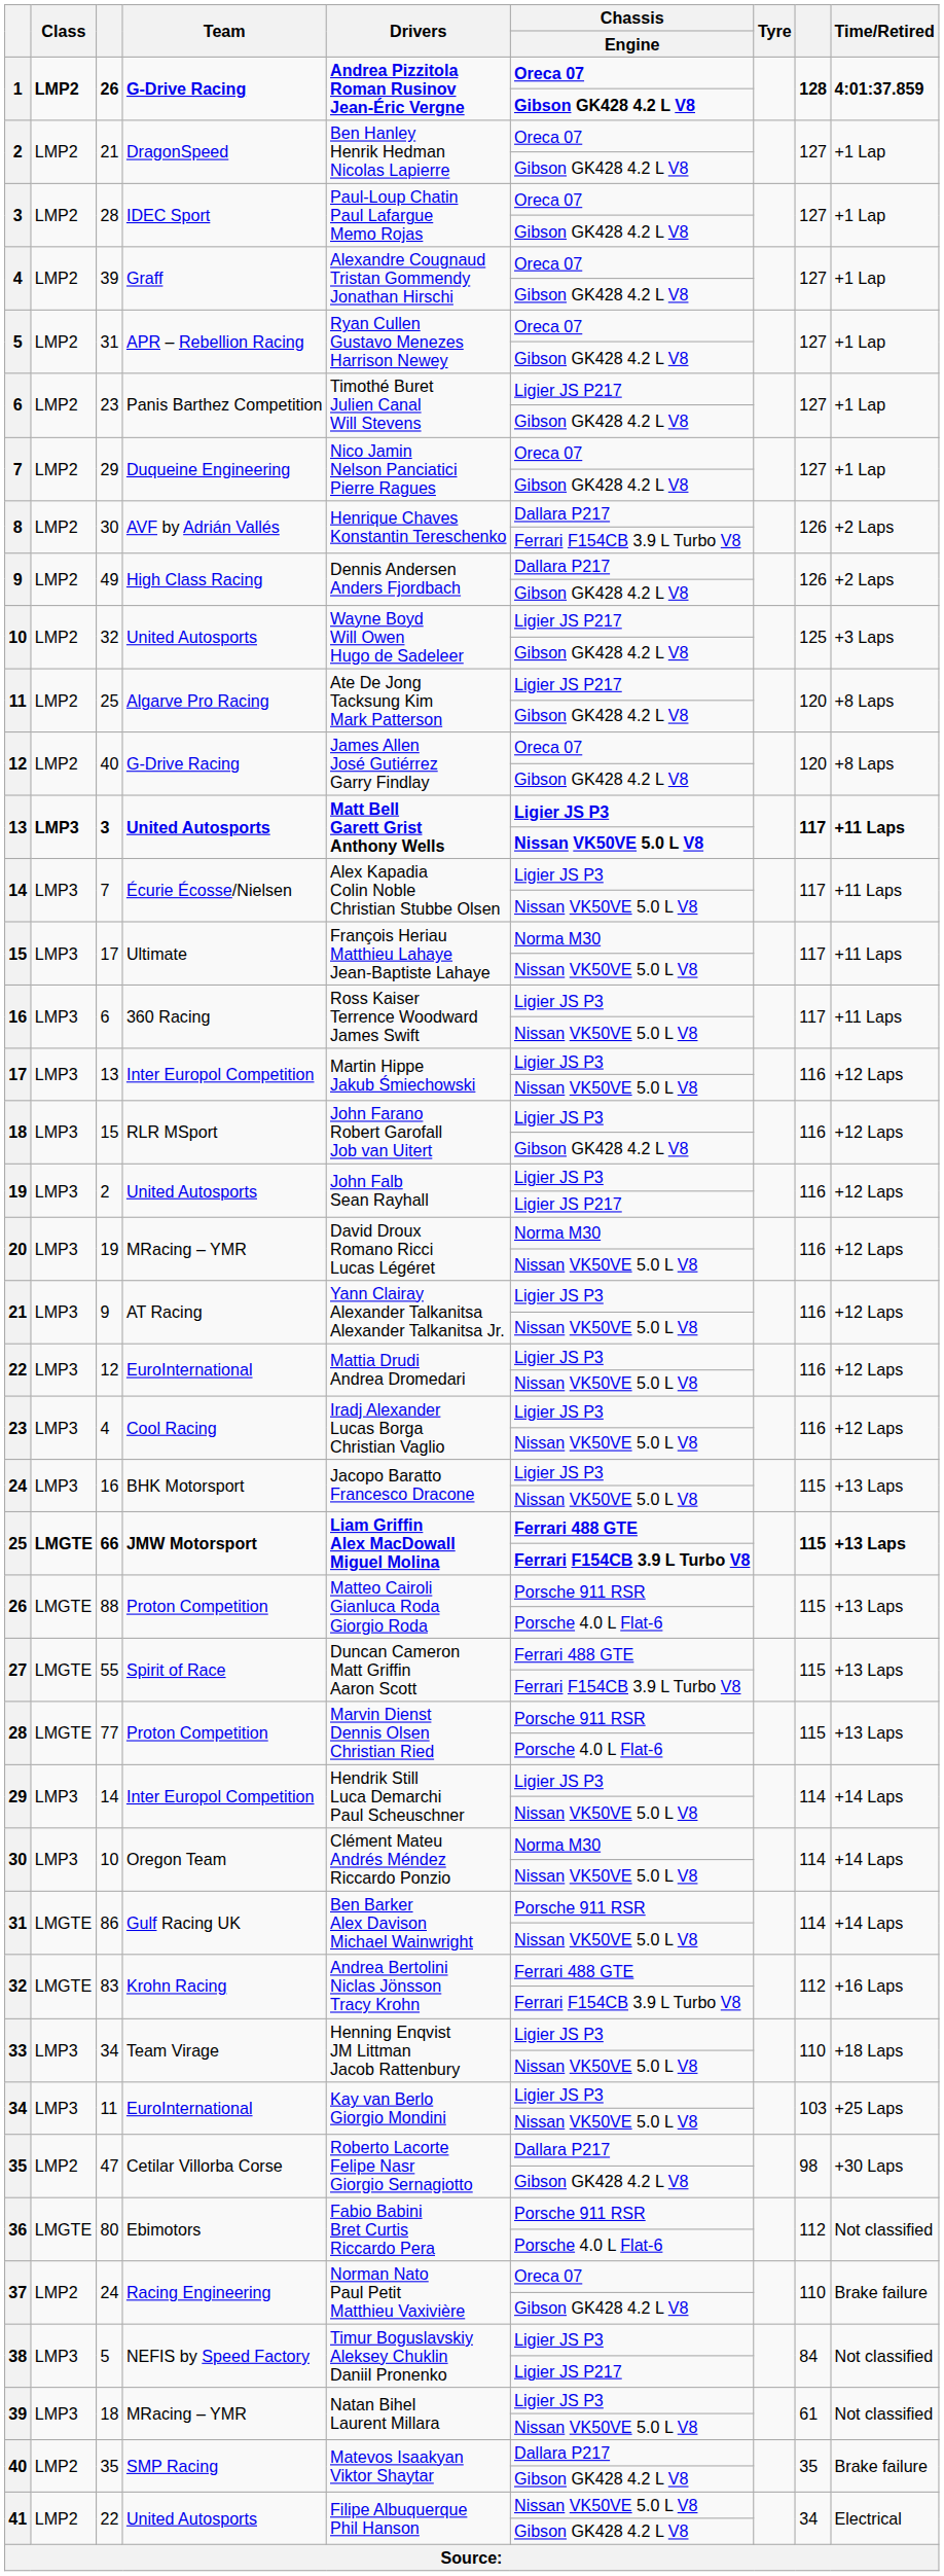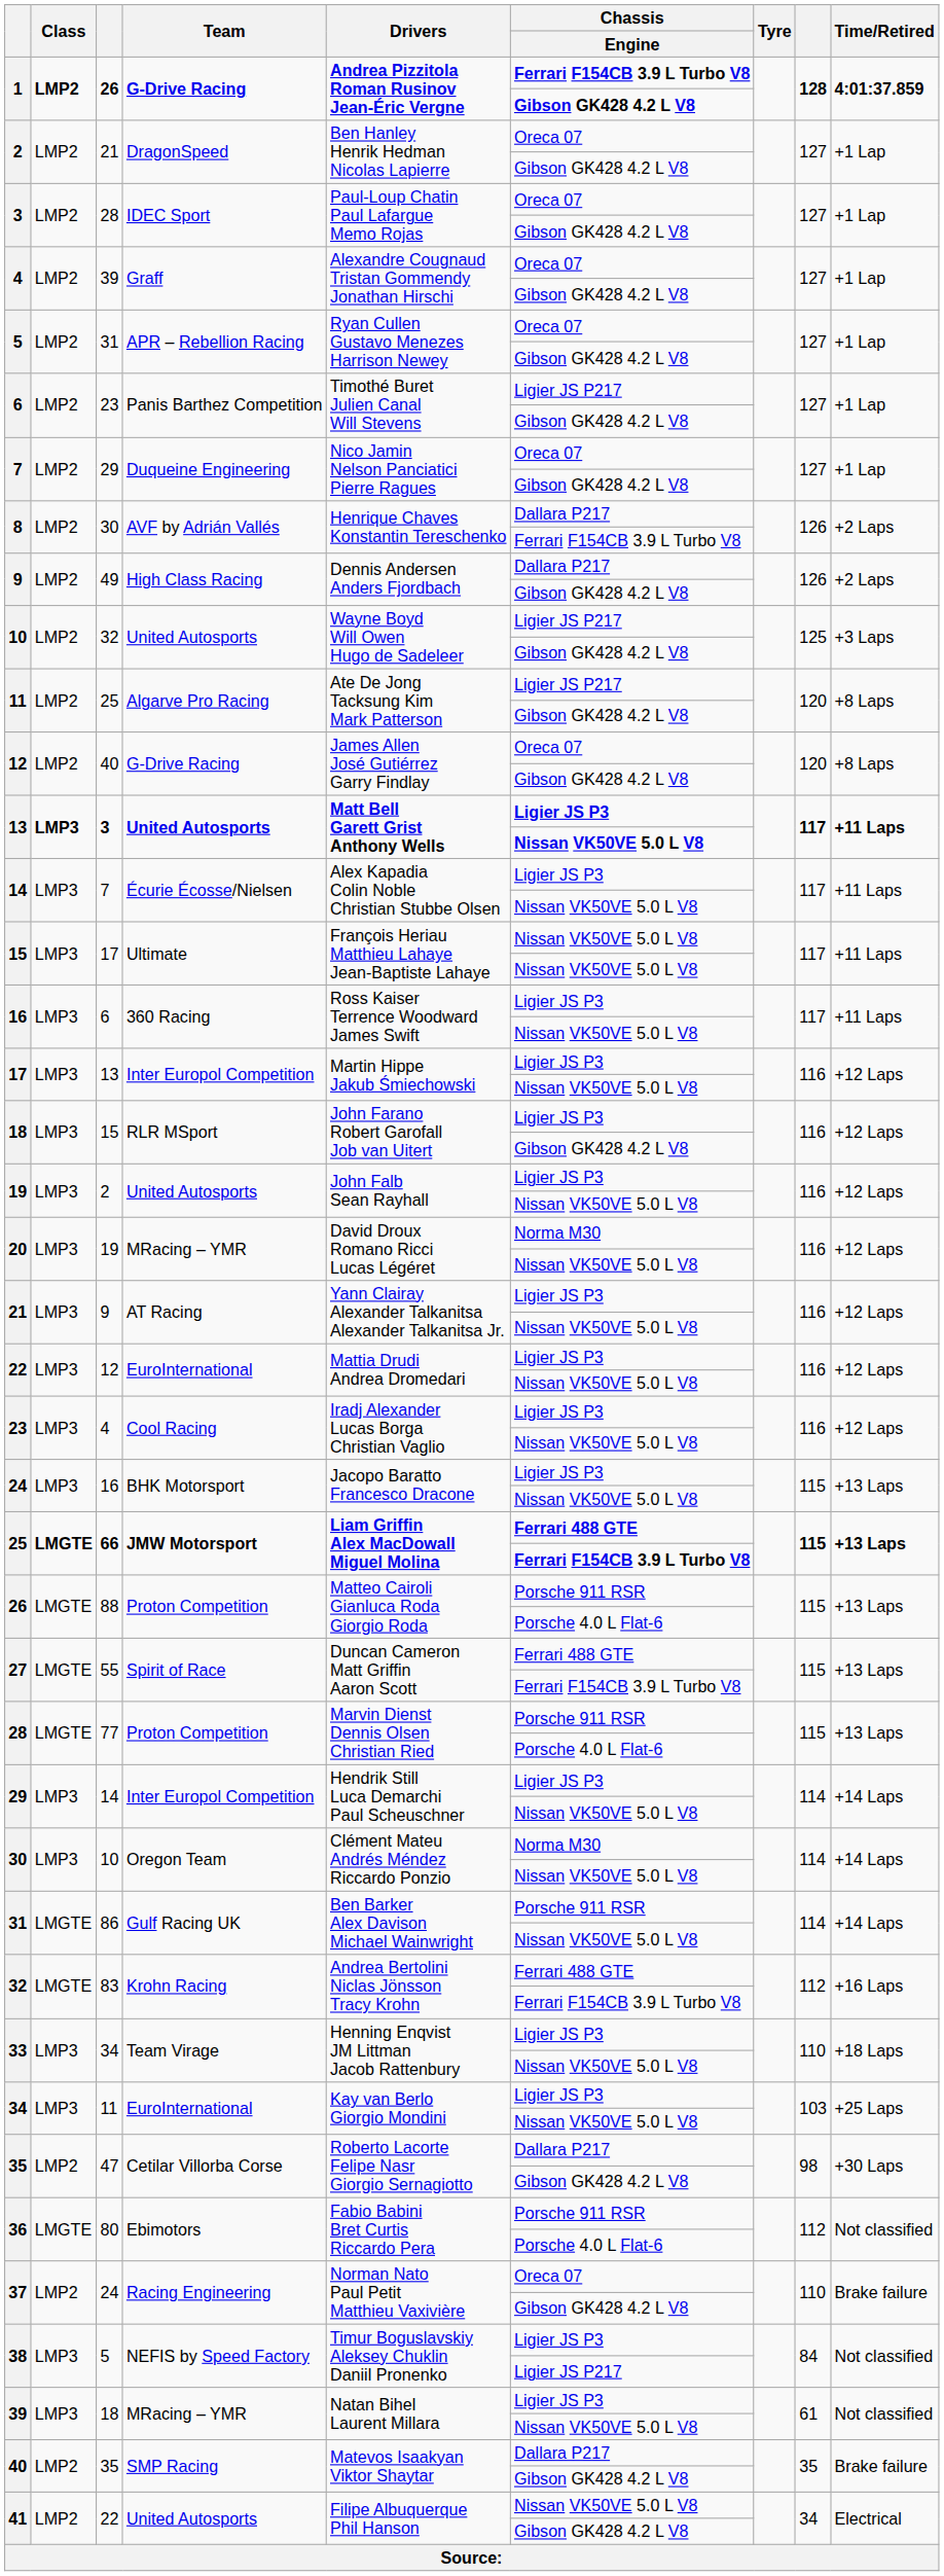row 3 | Chassis / Engine: Oreca 07 -> Ferrari F154CB 3.9 L Turbo V8
row 31 | Chassis / Engine: Norma M30 -> Nissan VK50VE 5.0 L V8
row 40 | Chassis / Engine: Ligier JS P217 -> Nissan VK50VE 5.0 L V8
